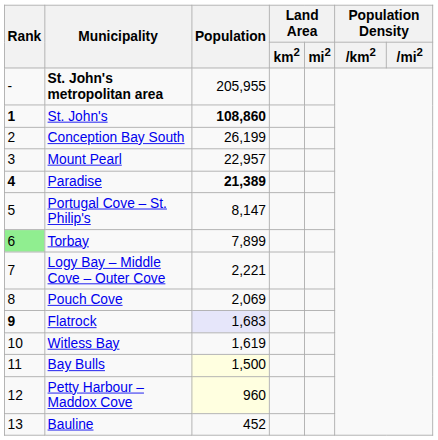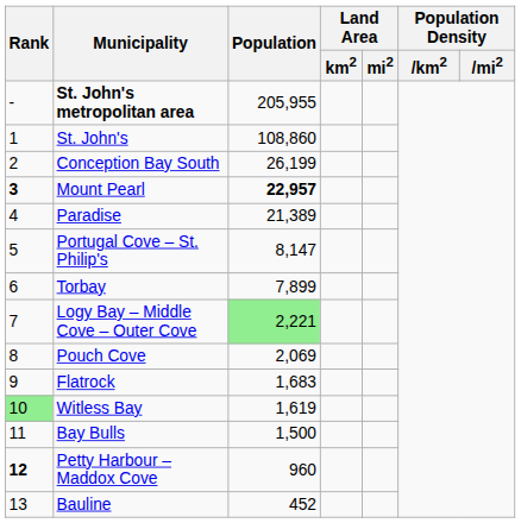St. John's | Rank: bold -> normal
St. John's | Population: bold -> normal
Mount Pearl | Rank: normal -> bold
Mount Pearl | Population: normal -> bold
Paradise | Rank: bold -> normal
Paradise | Population: bold -> normal
Torbay | Rank: lightgreen background -> no background
Logy Bay – Middle Cove – Outer Cove | Population: no background -> lightgreen background
Flatrock | Rank: bold -> normal
Flatrock | Population: lavender background -> no background
Witless Bay | Rank: no background -> lightgreen background
Bay Bulls | Population: lightyellow background -> no background
Petty Harbour – Maddox Cove | Rank: normal -> bold
Petty Harbour – Maddox Cove | Population: lightyellow background -> no background
